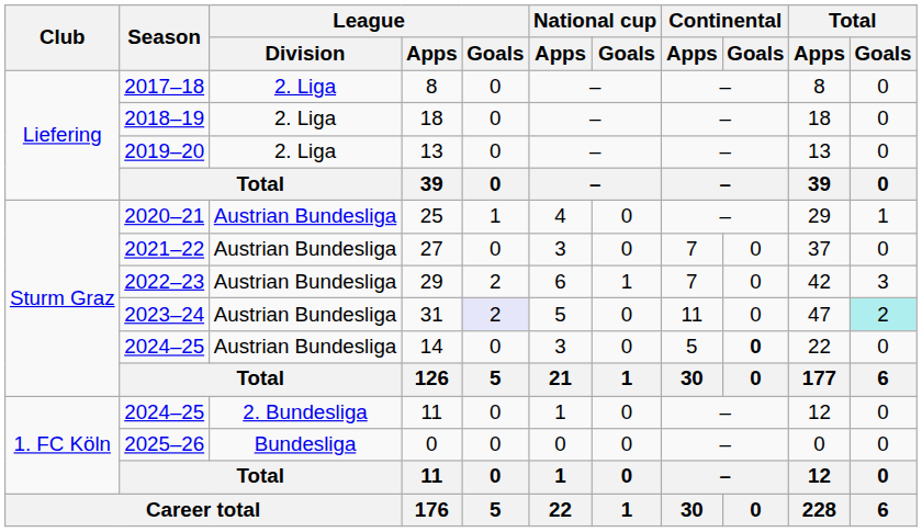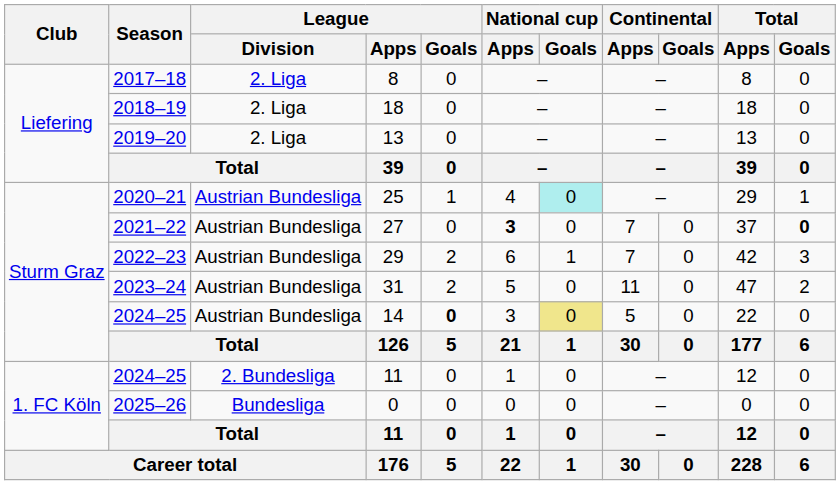25 | National cup / Goals: no background -> paleturquoise background
27 | National cup / Apps: normal -> bold
27 | Total / Goals: normal -> bold
31 | League / Goals: lavender background -> no background
31 | Total / Goals: paleturquoise background -> no background
14 | League / Goals: normal -> bold
14 | National cup / Goals: no background -> khaki background
14 | Continental / Goals: bold -> normal
